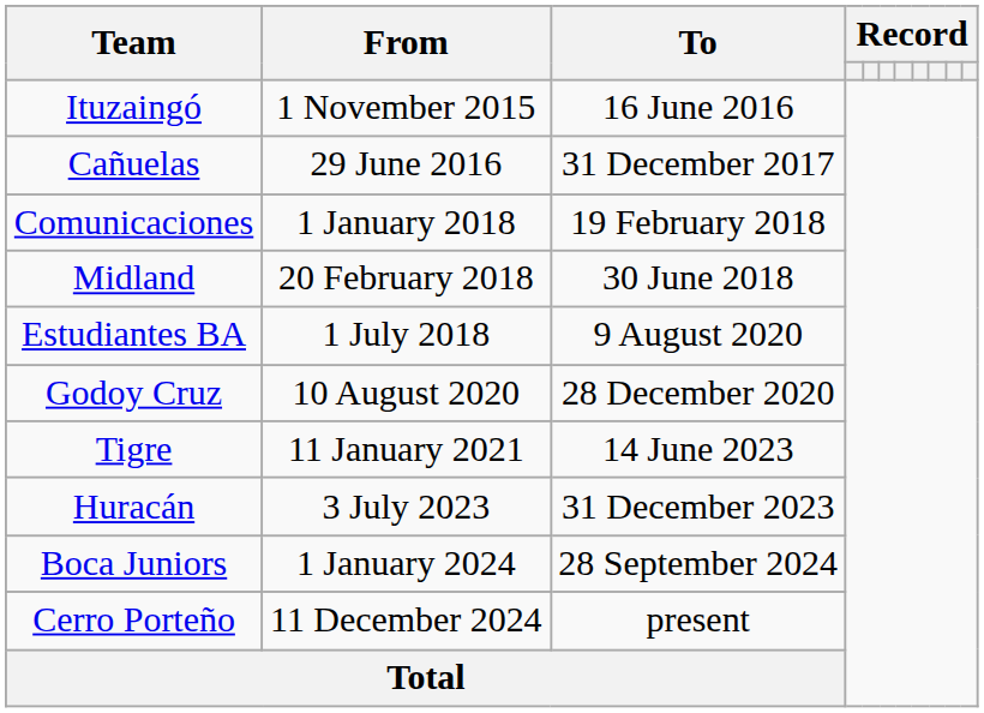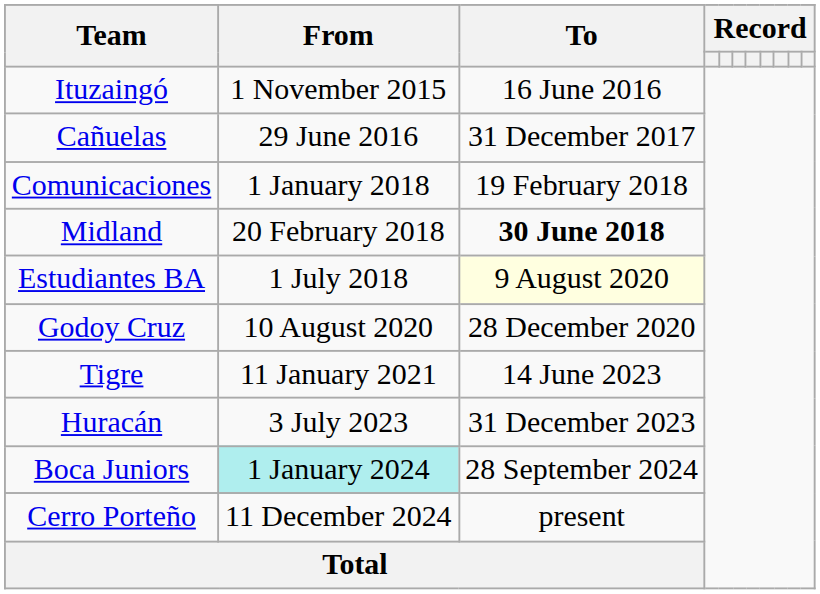Midland | To: normal -> bold
Estudiantes BA | To: no background -> lightyellow background
Boca Juniors | From: no background -> paleturquoise background
